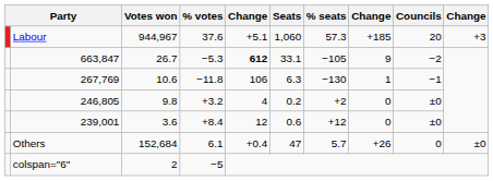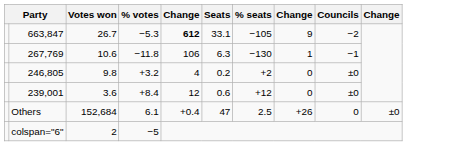- row: Labour | 944,967 | 37.6 | +5.1 | 1,060 | 57.3 | +185 | 20 | +3
Others | % seats: 5.7 -> 2.5
